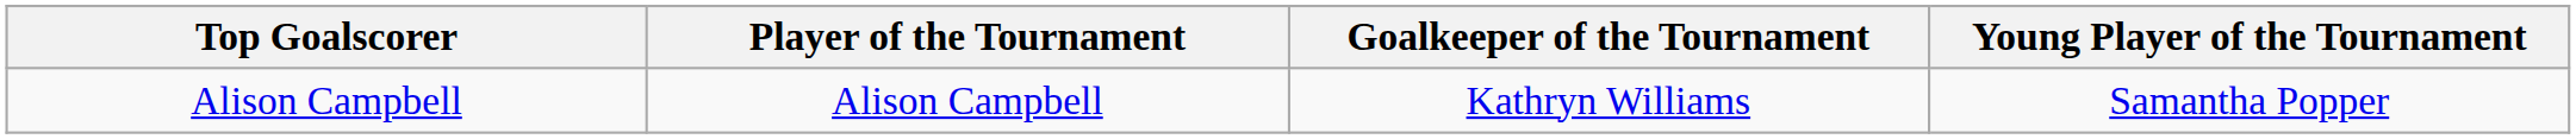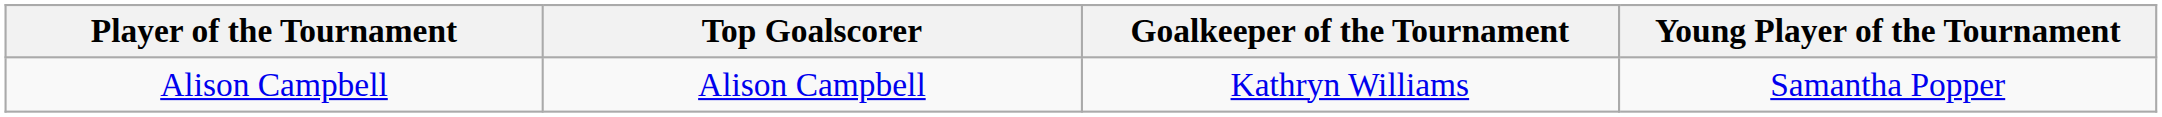columns swapped: Player of the Tournament <-> Top Goalscorer
